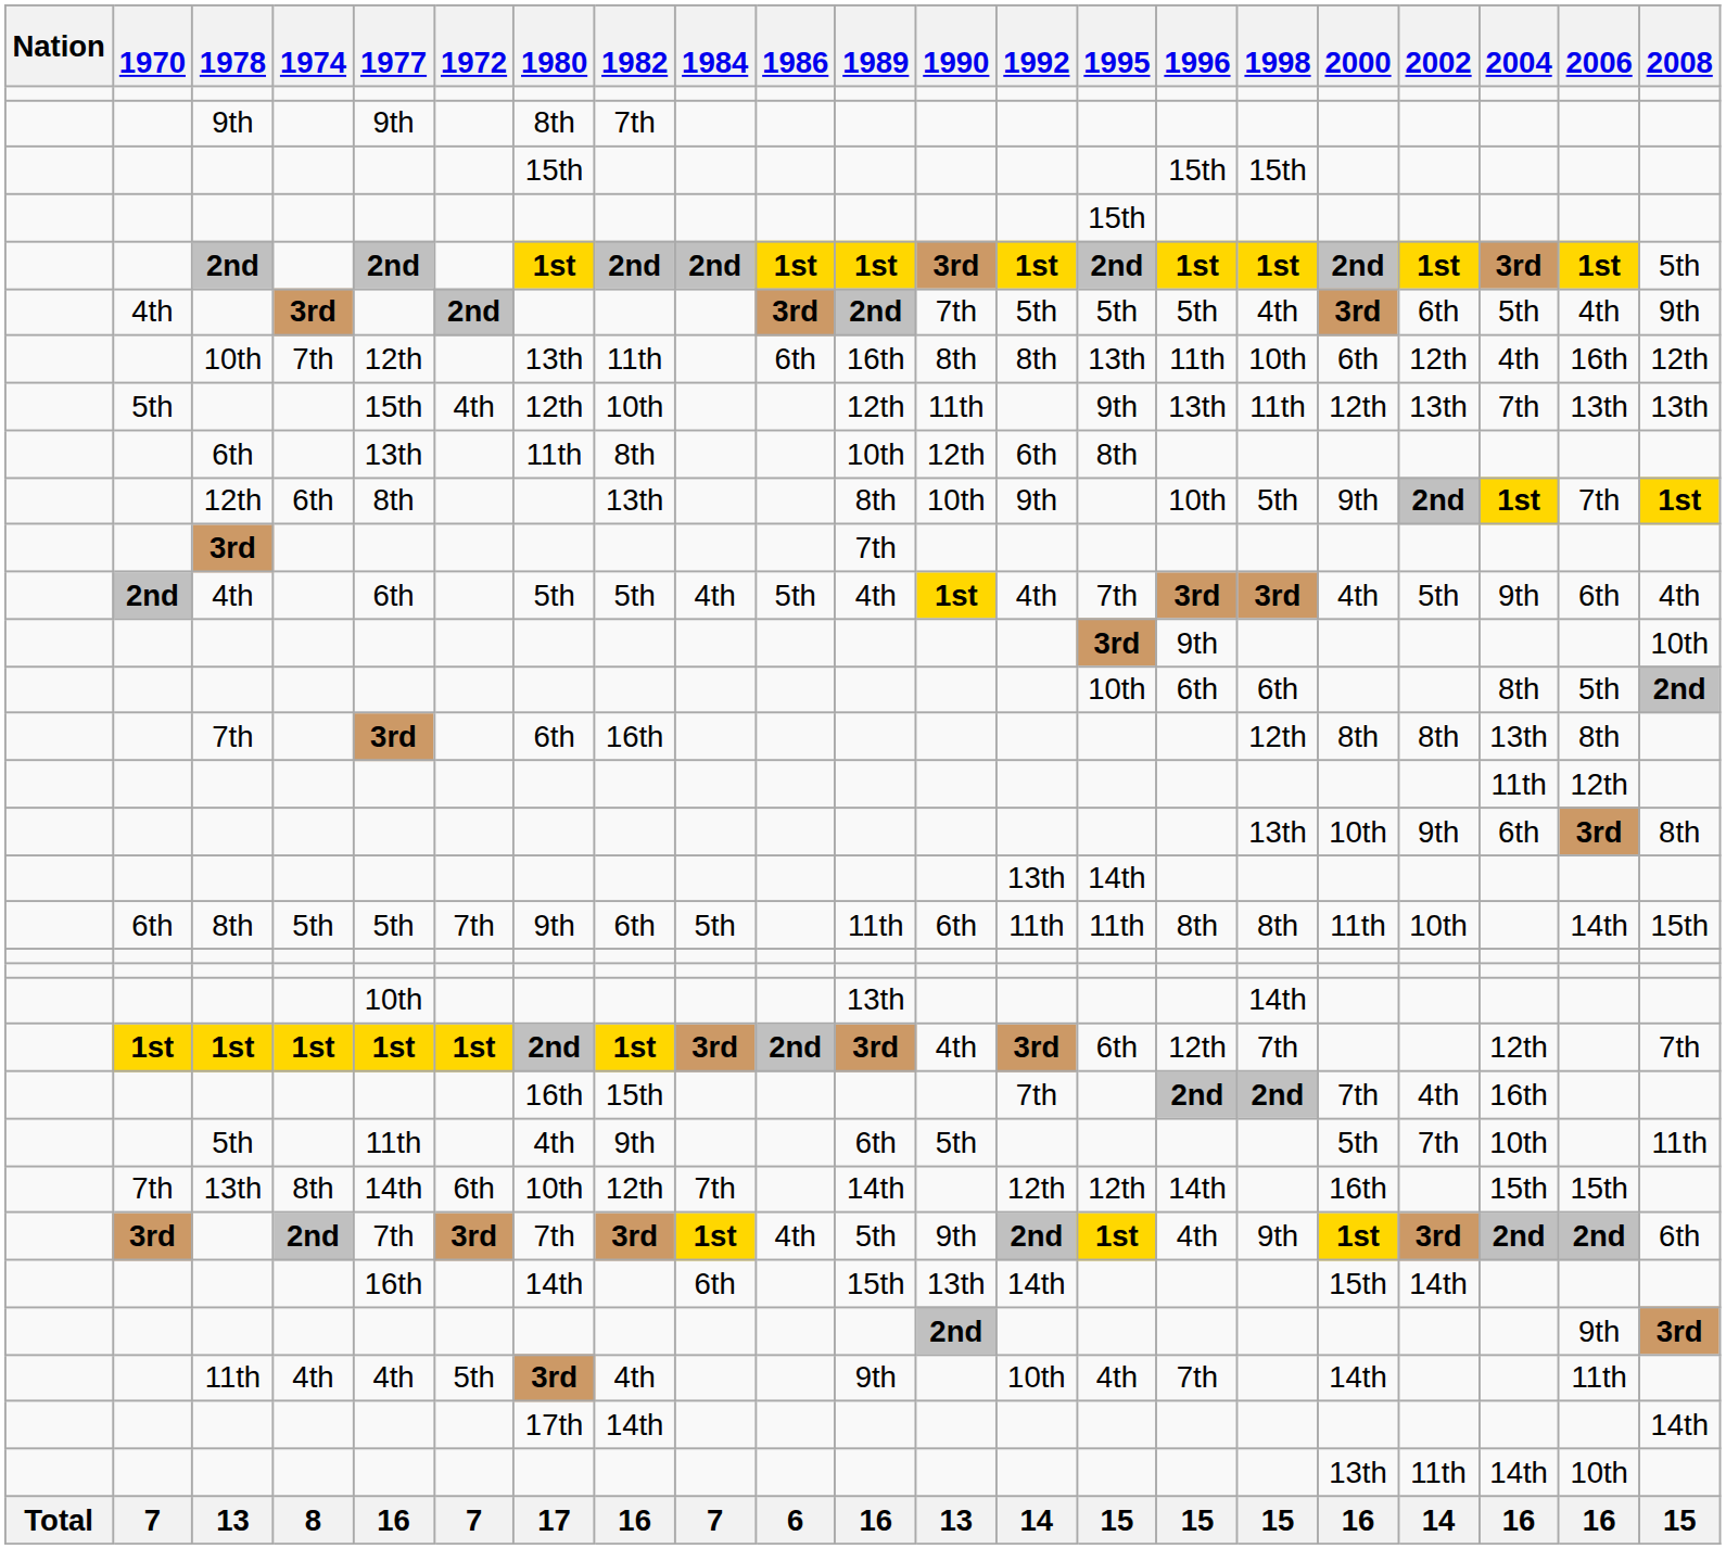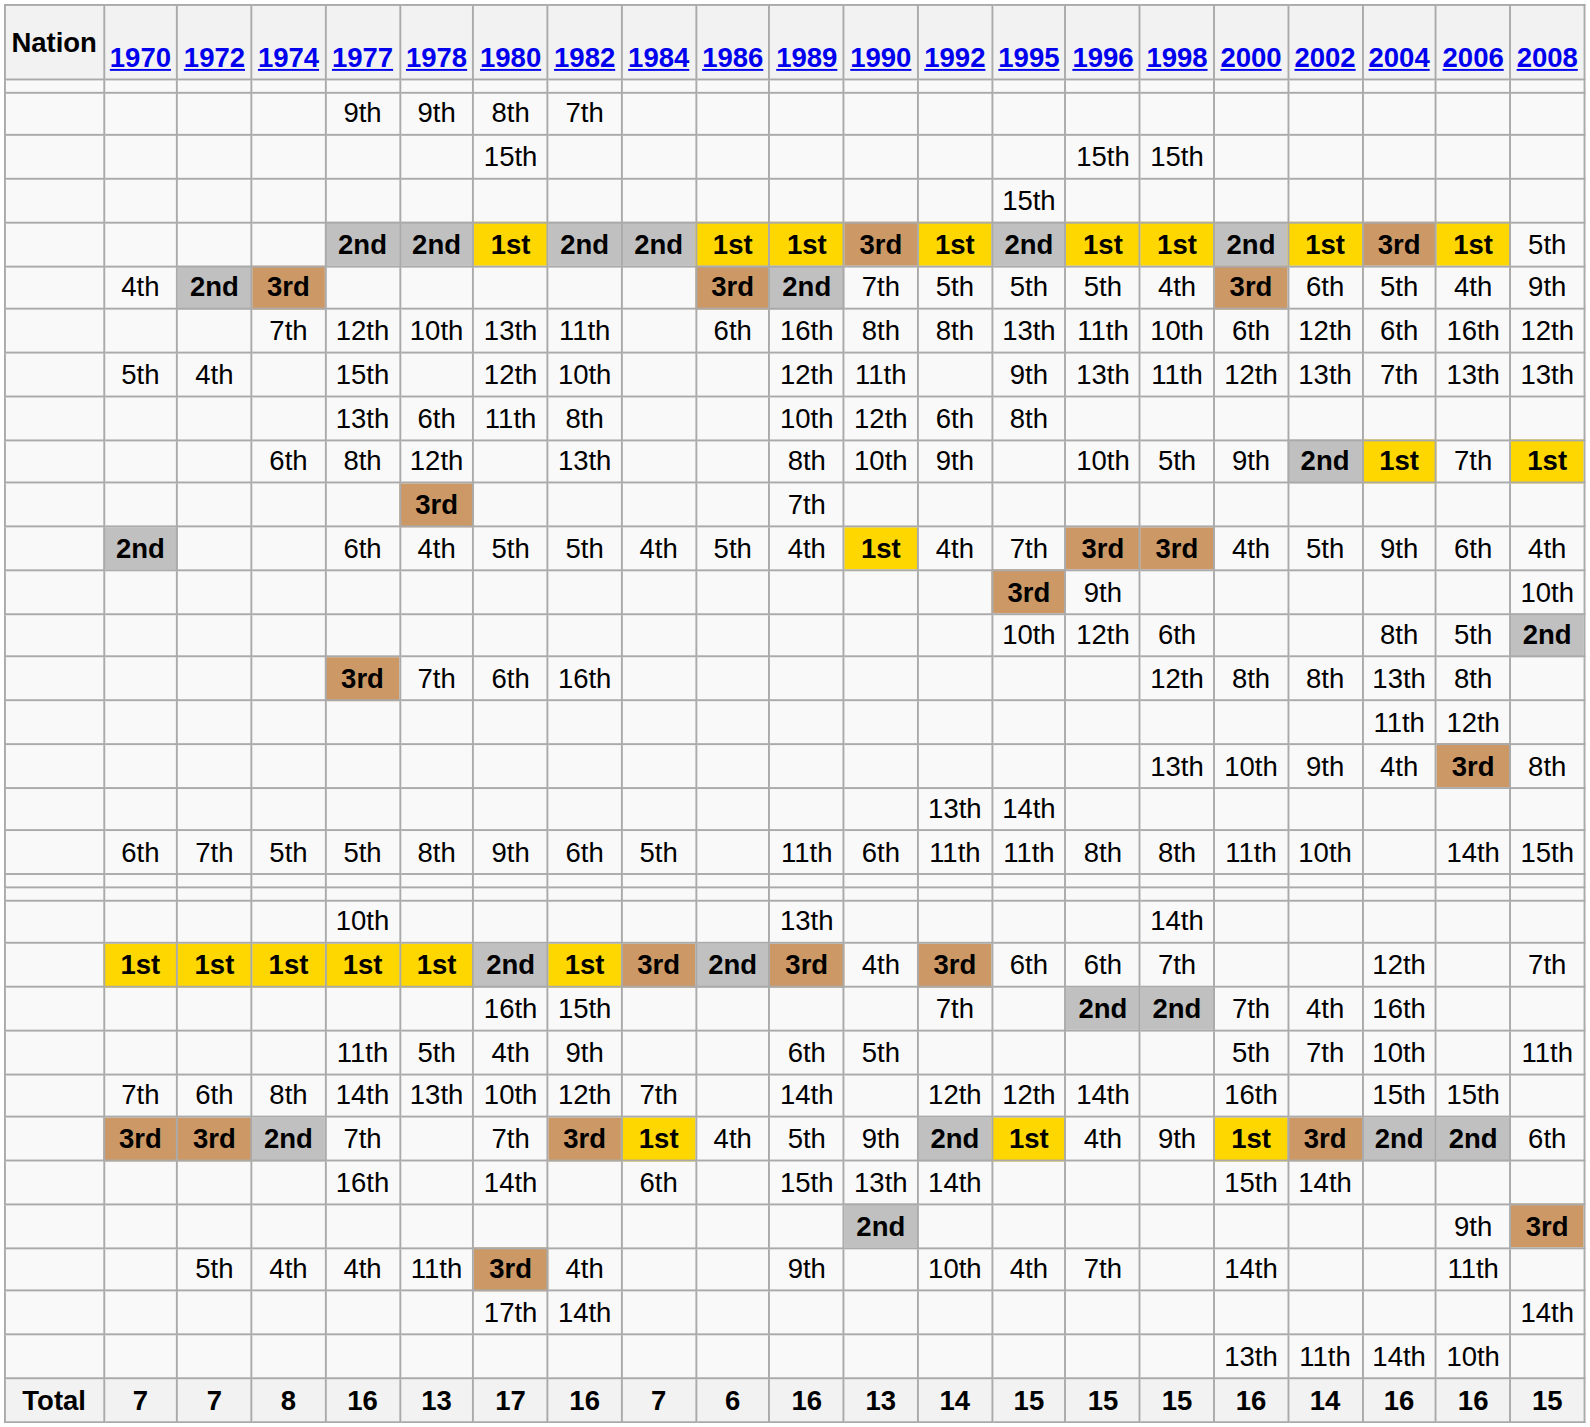columns swapped: 1972 <-> 1978
row 8 | 2004: 4th -> 6th
row 15 | 1996: 6th -> 12th
row 18 | 2004: 6th -> 4th
row 24 | 1996: 12th -> 6th
